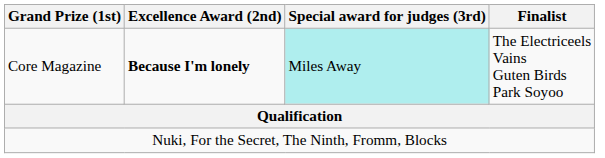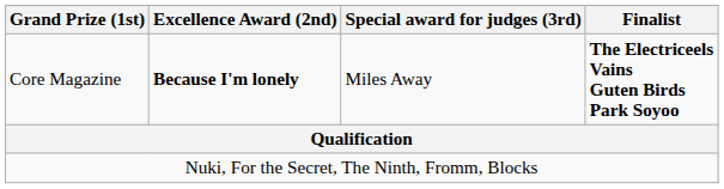Core Magazine | Special award for judges (3rd): paleturquoise background -> no background
Core Magazine | Finalist: normal -> bold
